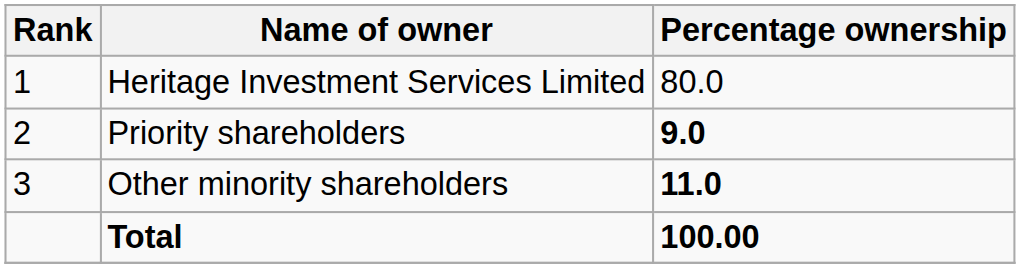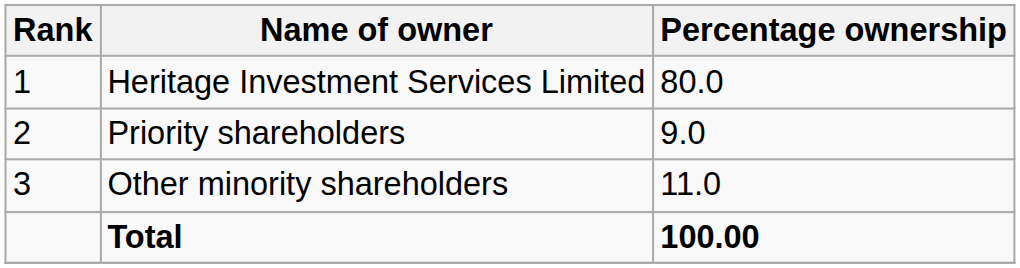Priority shareholders | Percentage ownership: bold -> normal
Other minority shareholders | Percentage ownership: bold -> normal
